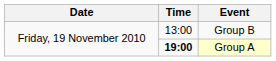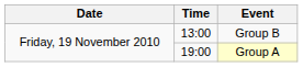Group A | Time: bold -> normal
